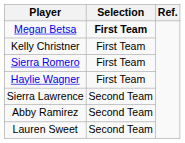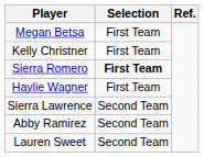Megan Betsa | Selection: bold -> normal
Sierra Romero | Selection: normal -> bold
